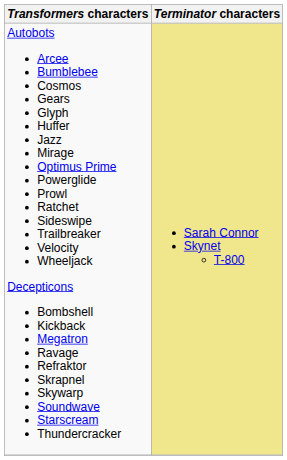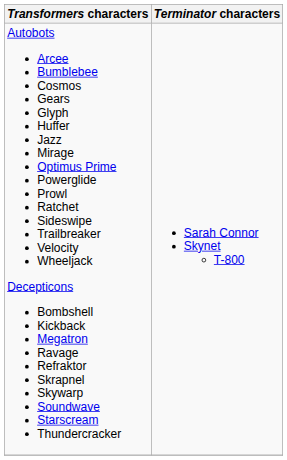row 2 | Terminator characters: khaki background -> no background
